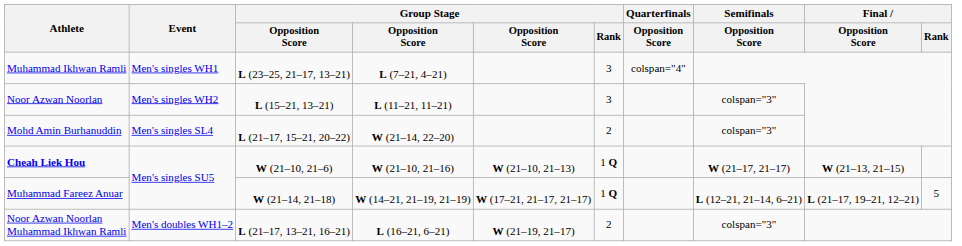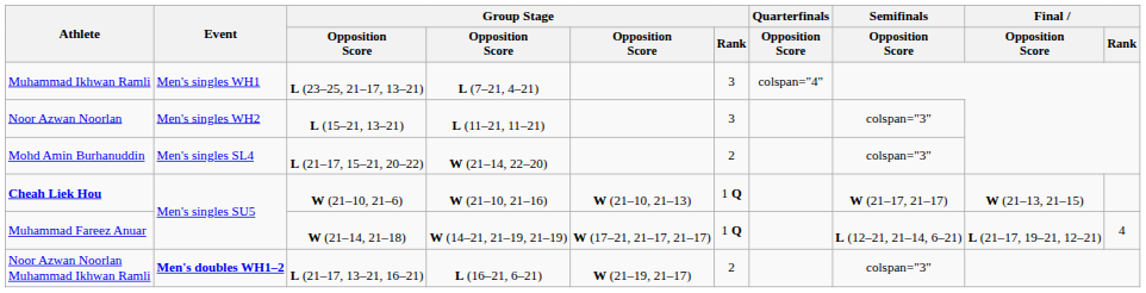Muhammad Fareez Anuar | Final / Rank: 5 -> 4
Noor Azwan Noorlan Muhammad Ikhwan Ramli | Event: normal -> bold
